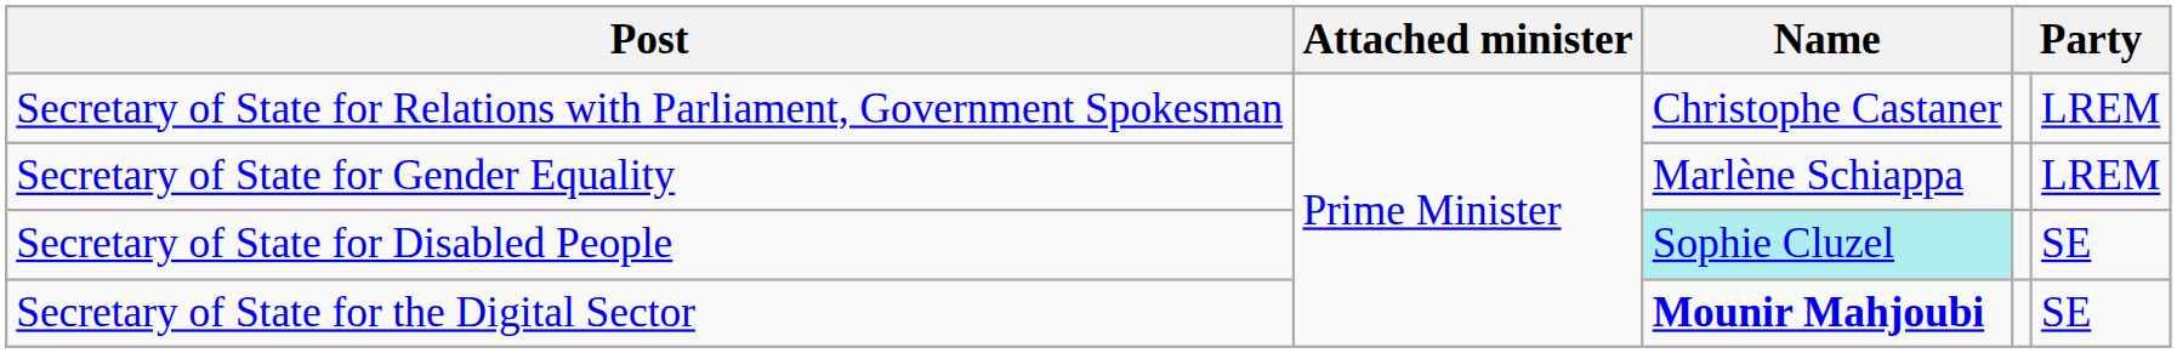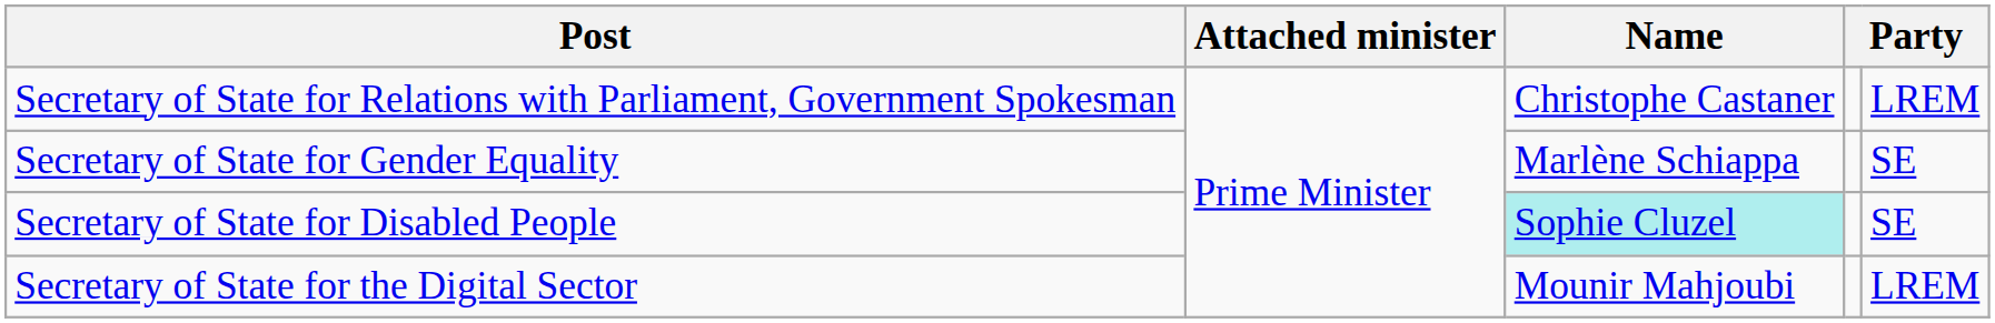Secretary of State for Gender Equality | column 5: LREM -> SE
Secretary of State for the Digital Sector | Name: bold -> normal
Secretary of State for the Digital Sector | column 5: SE -> LREM
